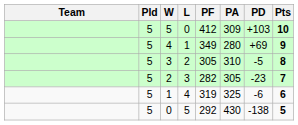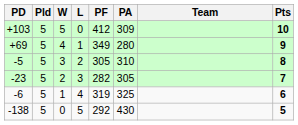columns swapped: Team <-> PD
